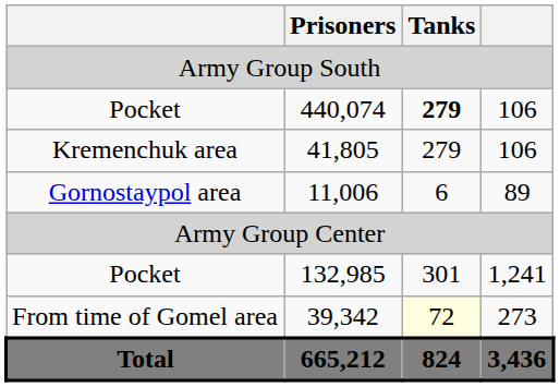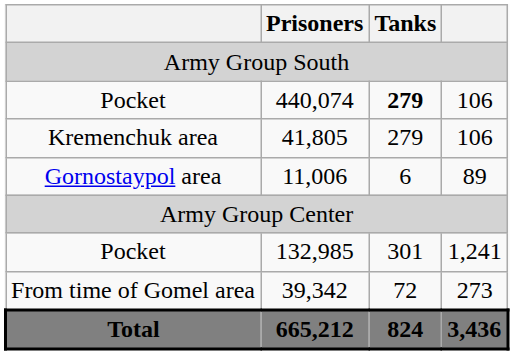39,342 | Tanks: lightyellow background -> no background
